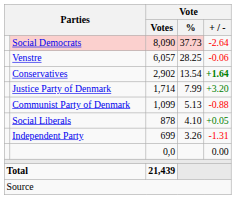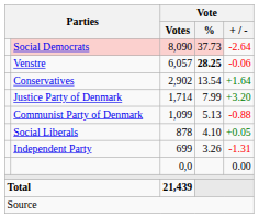Venstre | Vote / %: normal -> bold
Conservatives | Vote / + / -: bold -> normal
